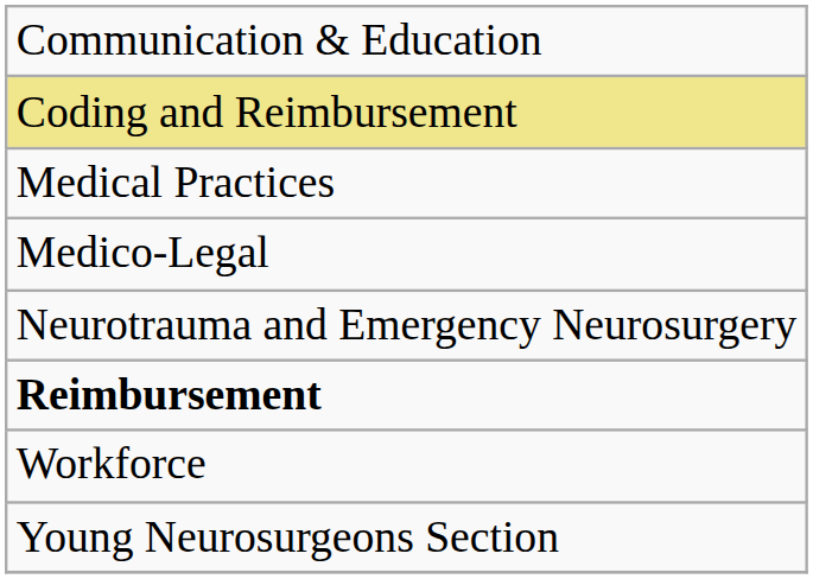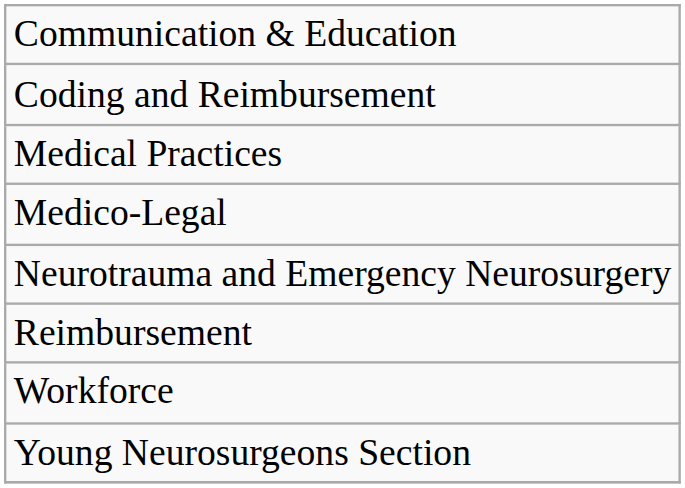row 2 | column 1: khaki background -> no background
row 6 | column 1: bold -> normal
